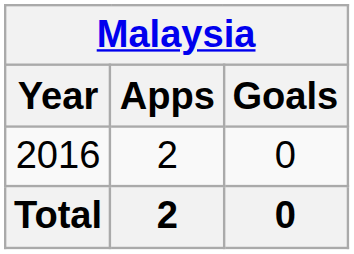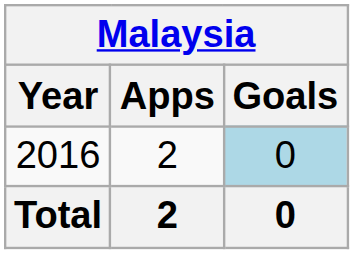2016 | Goals: no background -> lightblue background
